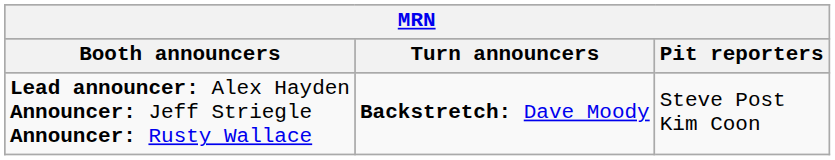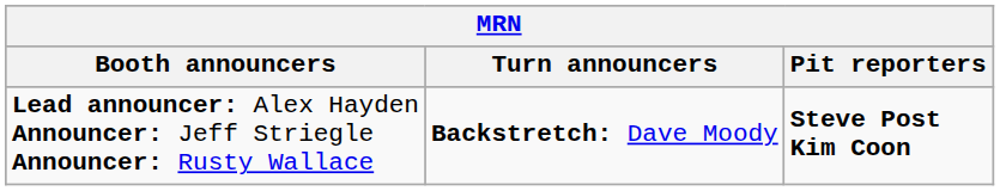row 3 | Pit reporters: normal -> bold
